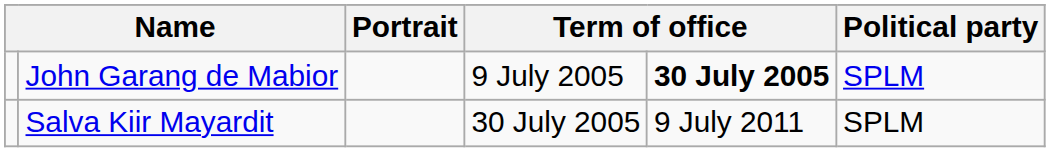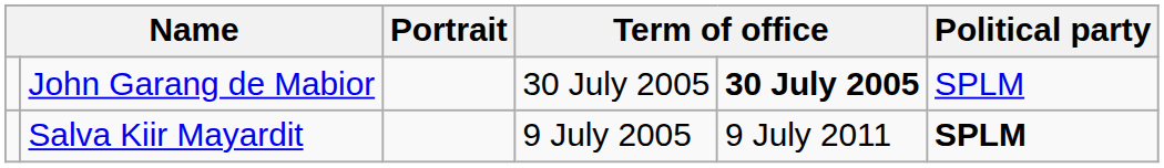John Garang de Mabior | column 4: 9 July 2005 -> 30 July 2005
Salva Kiir Mayardit | column 4: 30 July 2005 -> 9 July 2005
Salva Kiir Mayardit | Political party: normal -> bold
